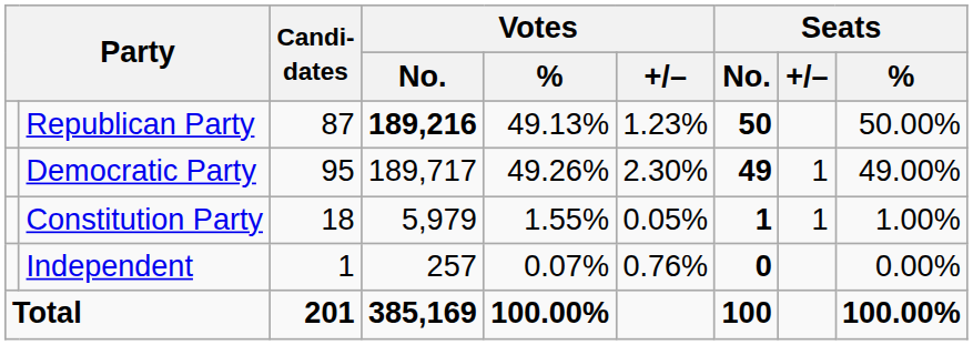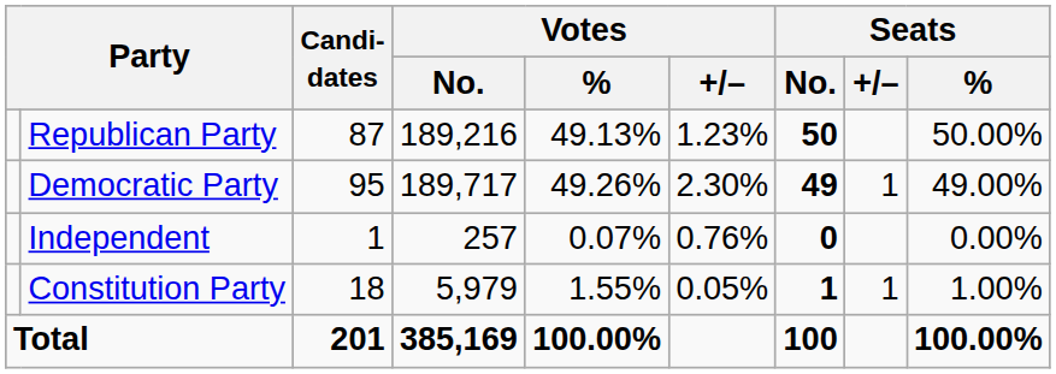Republican Party | Votes / No.: bold -> normal
rows swapped: Constitution Party <-> Independent
